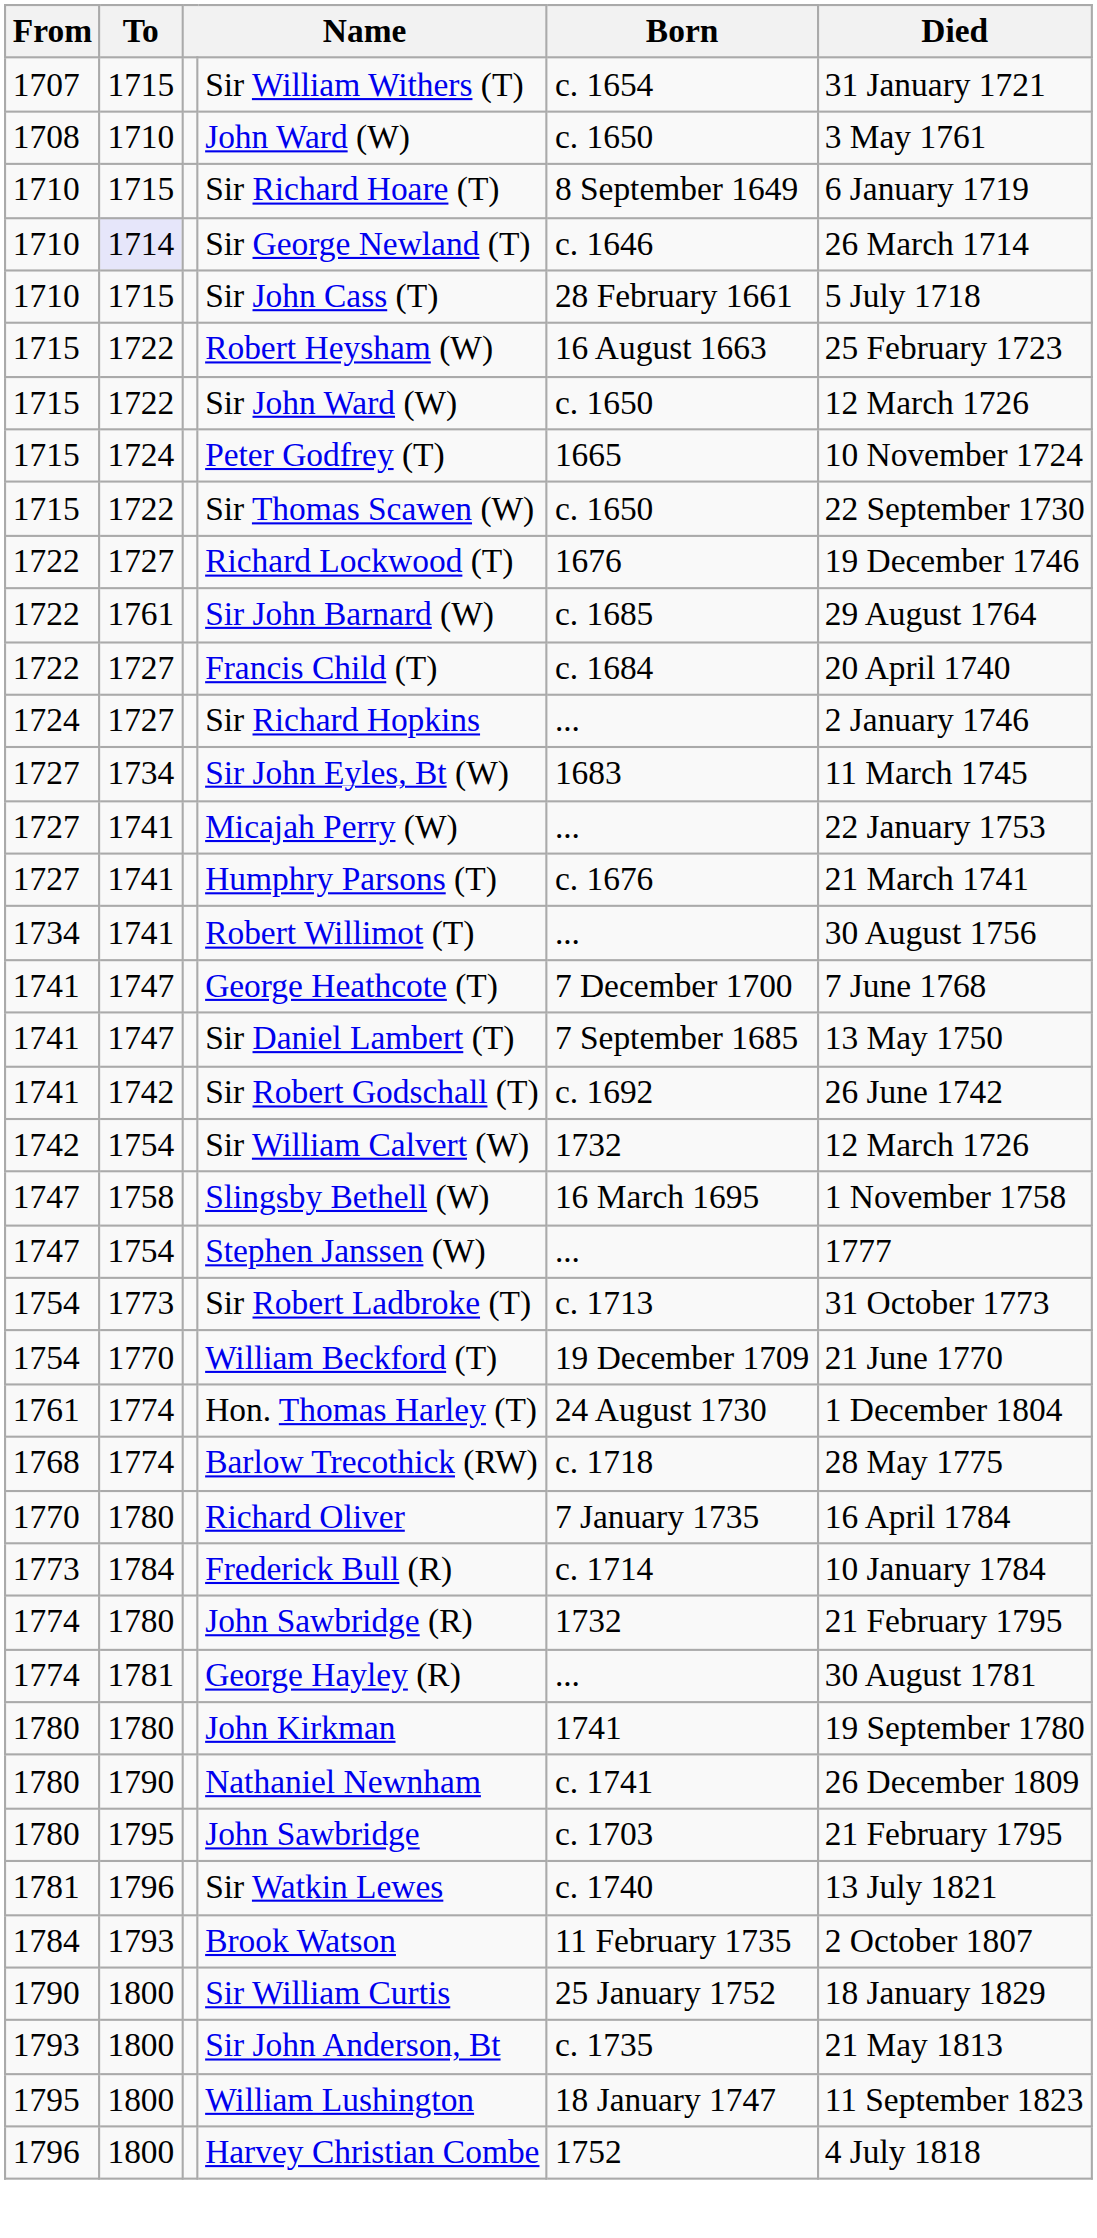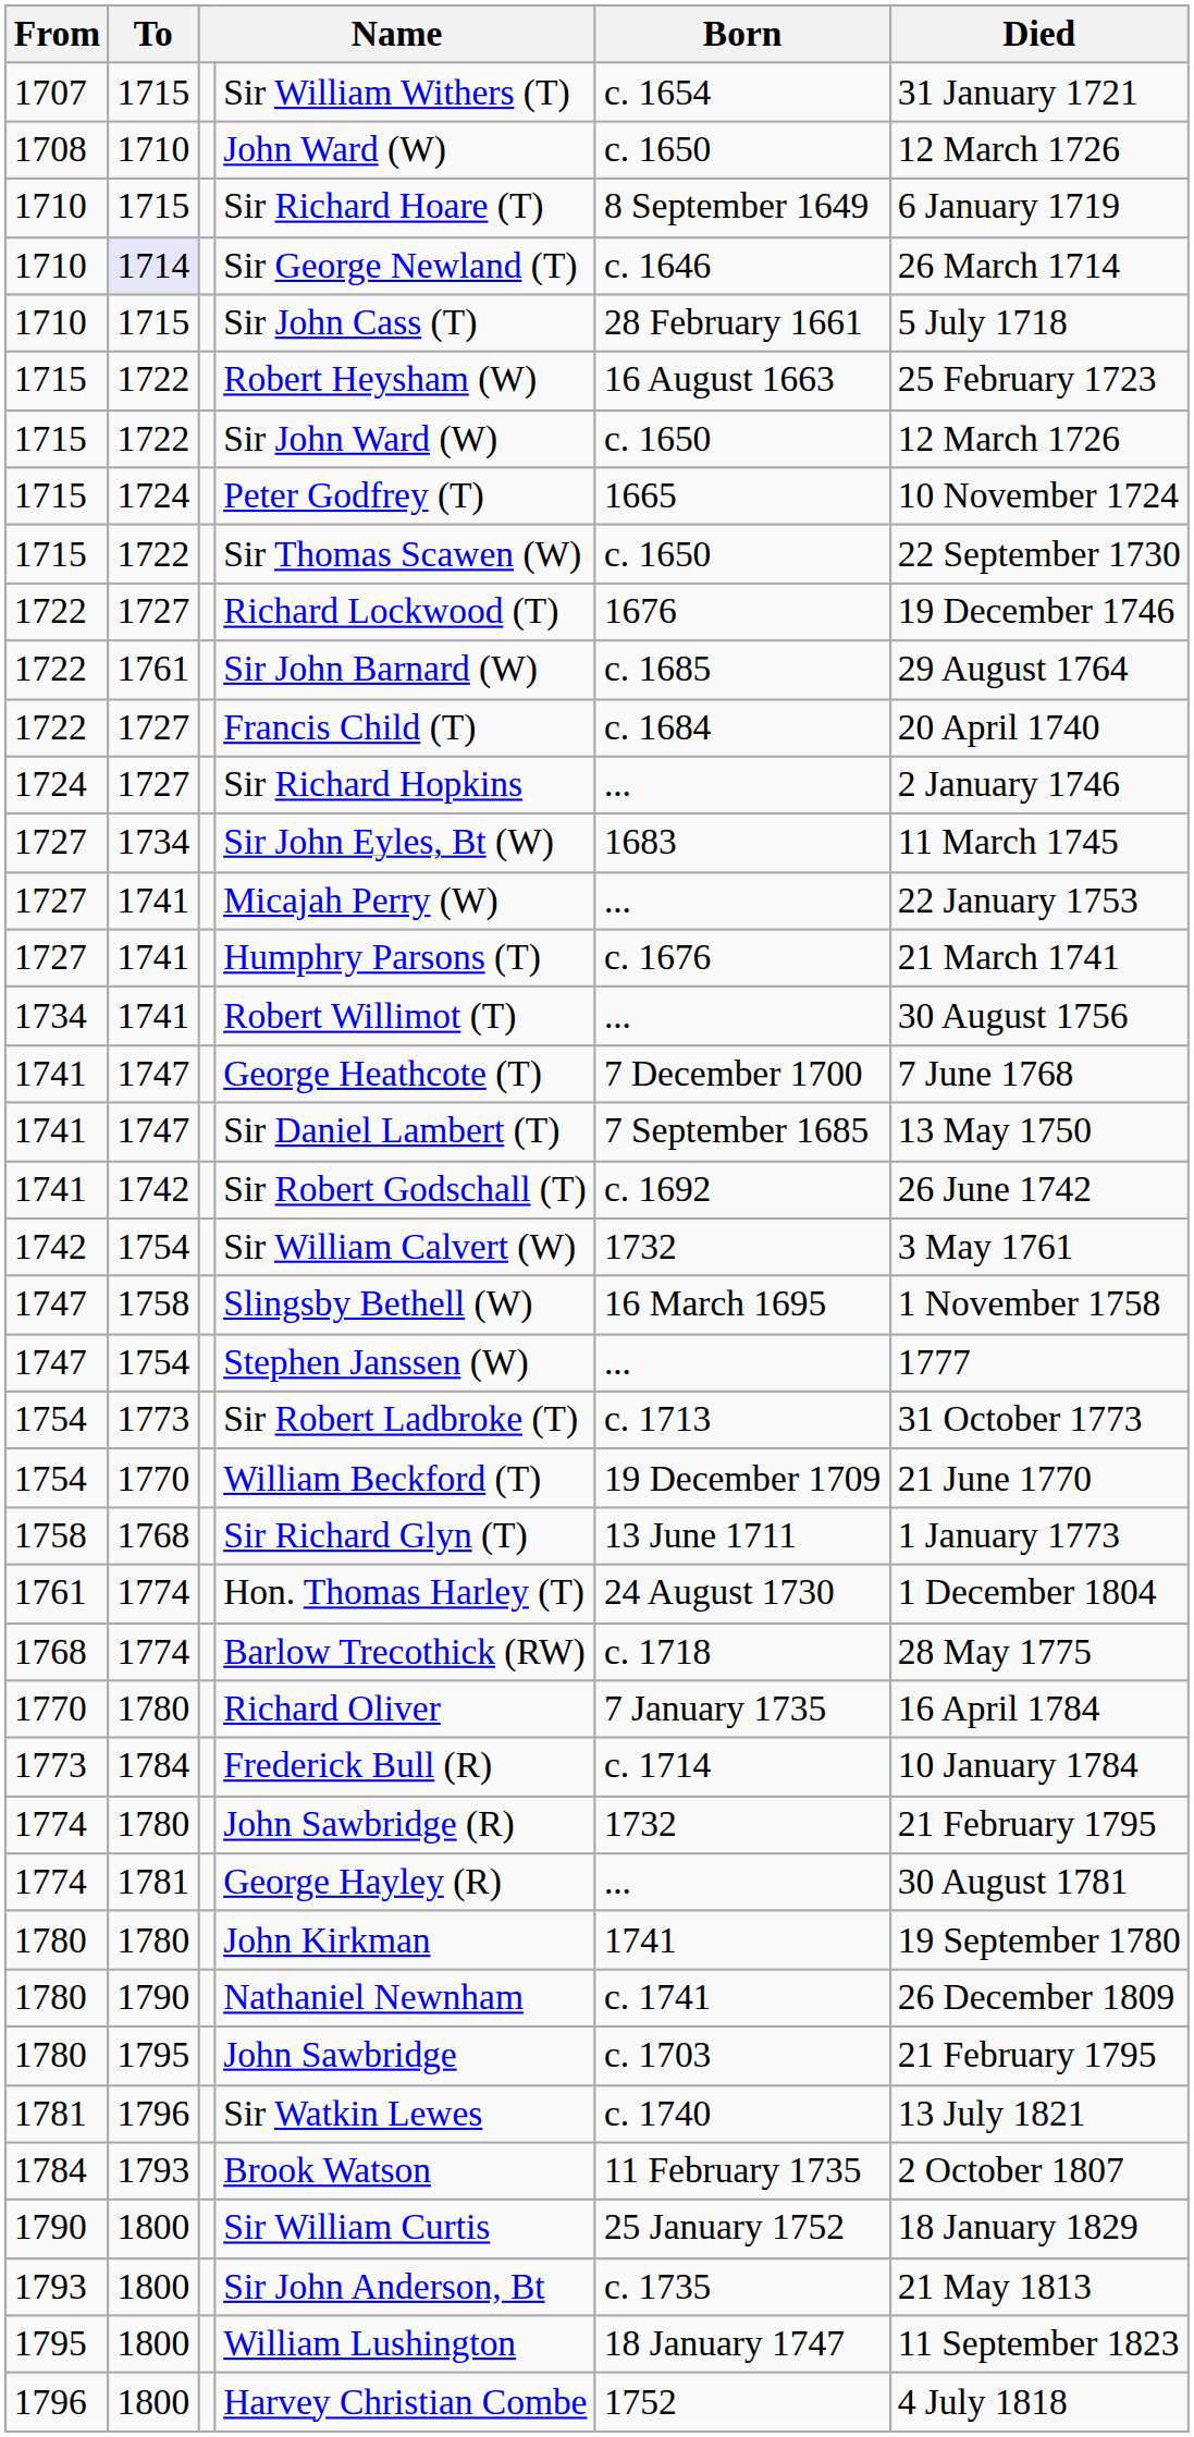John Ward (W) | Died: 3 May 1761 -> 12 March 1726
Sir William Calvert (W) | Died: 12 March 1726 -> 3 May 1761
+ row: 1758 | 1768 | Sir Richard Glyn (T) | 13 June 1711 | 1 January 1773
